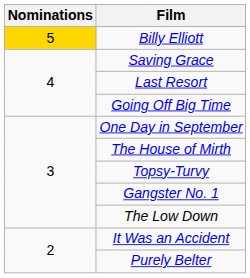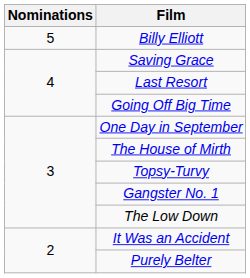Billy Elliott | Nominations: gold background -> no background
